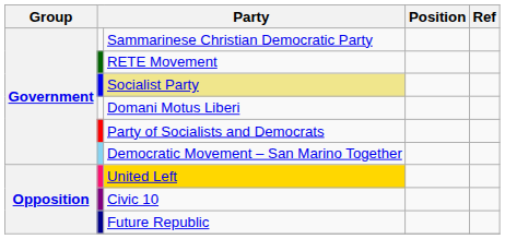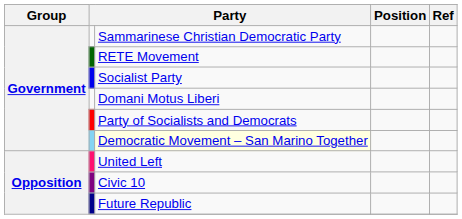Socialist Party | column 3: khaki background -> no background
Democratic Movement – San Marino Together | column 3: no background -> lightyellow background
United Left | column 3: gold background -> no background
